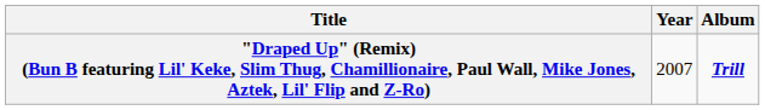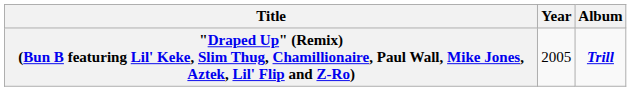row 2 | Year: 2007 -> 2005
